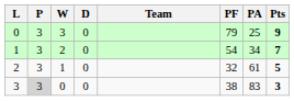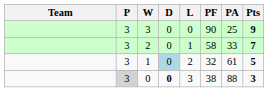columns swapped: Team <-> L
row 2 | PF: 79 -> 90
row 3 | PF: 54 -> 58
row 3 | PA: 34 -> 33
row 4 | D: no background -> lightblue background
row 5 | D: normal -> bold
row 5 | PA: 83 -> 88
